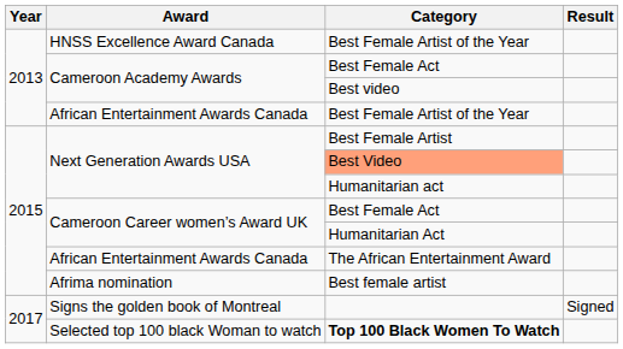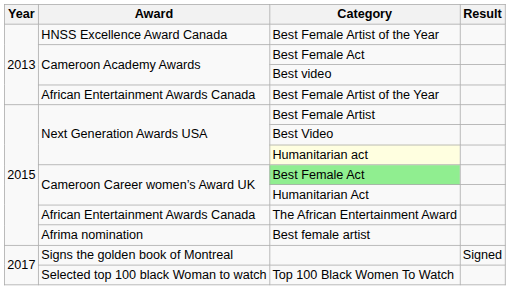Best Video | Category: lightsalmon background -> no background
Humanitarian act | Category: no background -> lightyellow background
Cameroon Career women’s Award UK / Best Female Act | Category: no background -> lightgreen background
Top 100 Black Women To Watch | Category: bold -> normal
